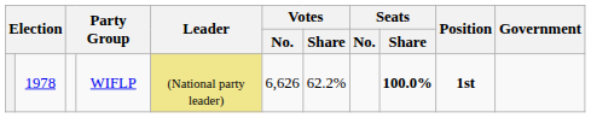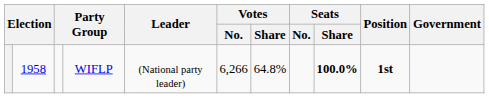row 3 | column 2: 1978 -> 1958
row 3 | Leader: khaki background -> no background
row 3 | Votes / No.: 6,626 -> 6,266
row 3 | Votes / Share: 62.2% -> 64.8%
